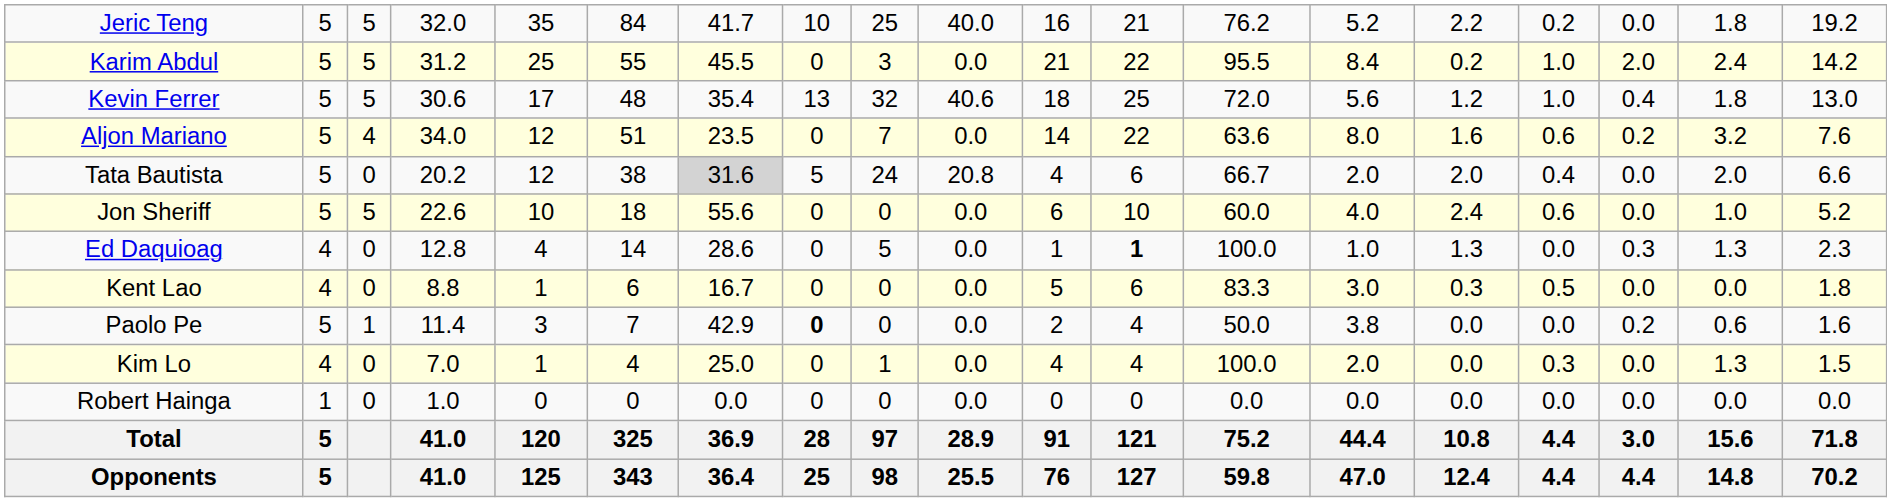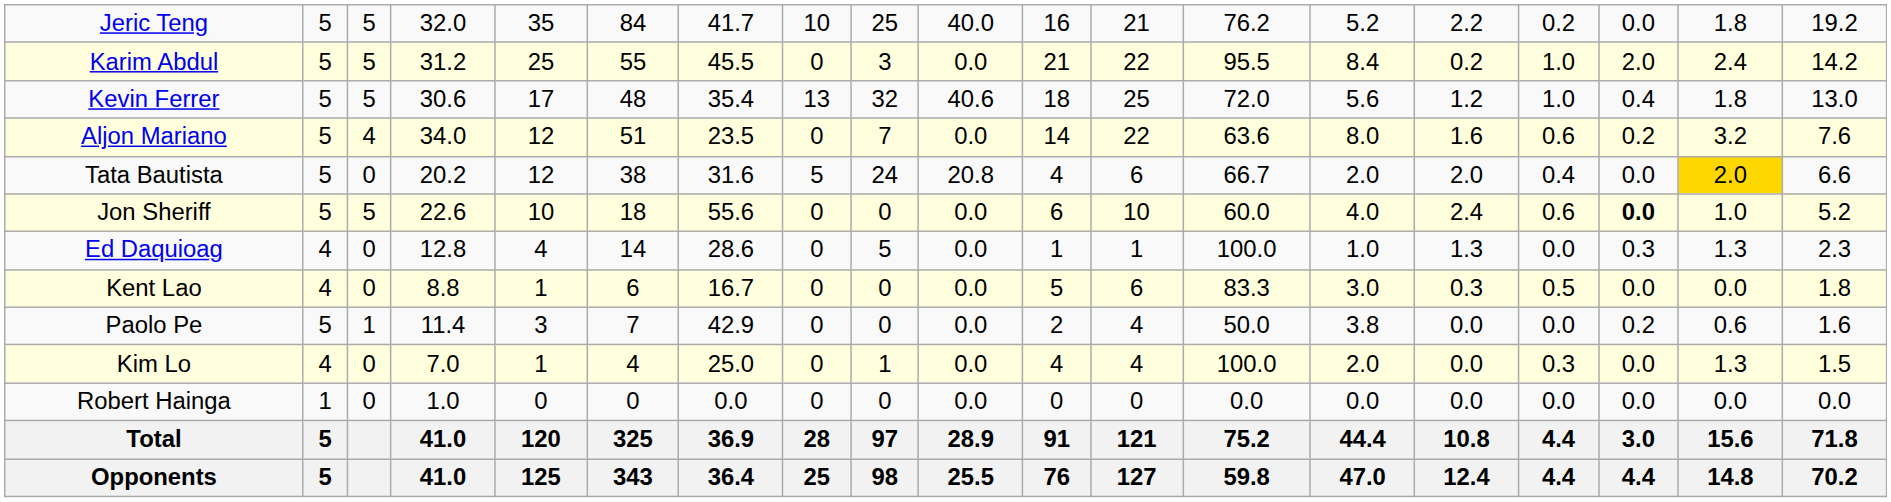Tata Bautista | column 7: lightgrey background -> no background
Tata Bautista | column 18: no background -> gold background
Jon Sheriff | column 17: normal -> bold
Ed Daquioag | column 12: bold -> normal
Paolo Pe | column 8: bold -> normal
